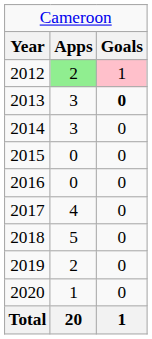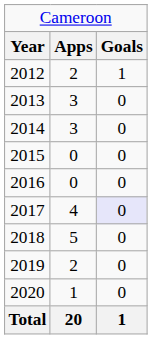2012 | column 2: lightgreen background -> no background
2012 | column 3: pink background -> no background
2013 | column 3: bold -> normal
2017 | column 3: no background -> lavender background
